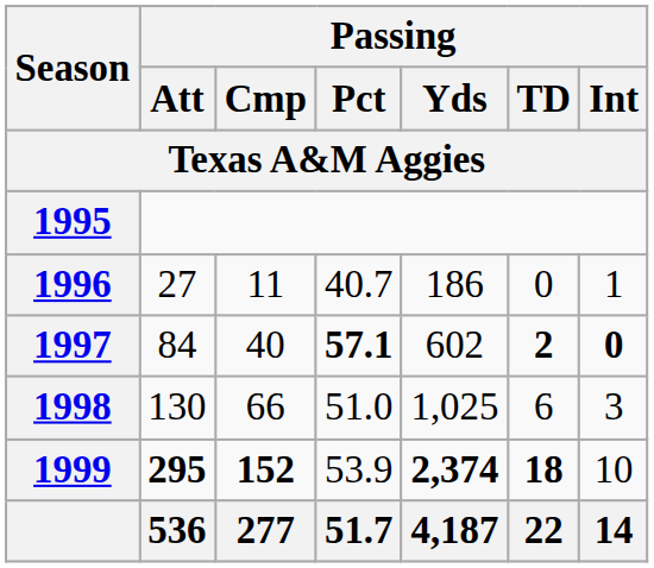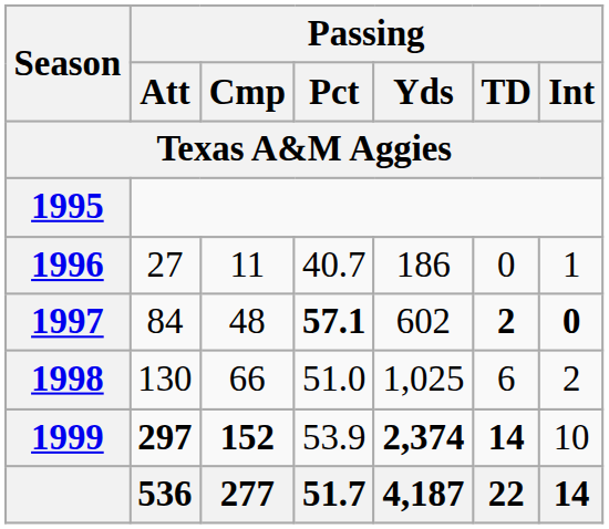1997 | Passing / Cmp: 40 -> 48
1998 | Passing / Int: 3 -> 2
1999 | Passing / Att: 295 -> 297
1999 | Passing / TD: 18 -> 14
